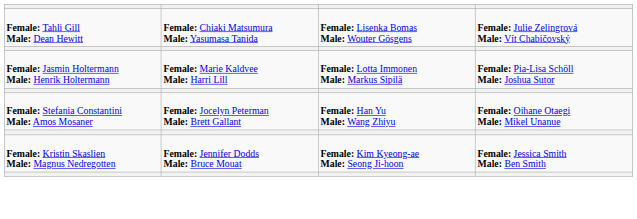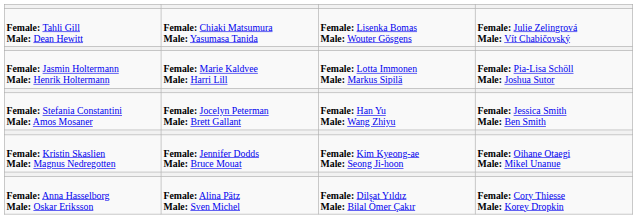Female: Stefania Constantini Male: Amos Mosaner | column 4: Female: Oihane Otaegi Male: Mikel Unanue -> Female: Jessica Smith Male: Ben Smith
Female: Kristin Skaslien Male: Magnus Nedregotten | column 4: Female: Jessica Smith Male: Ben Smith -> Female: Oihane Otaegi Male: Mikel Unanue
+ row: Female: Anna Hasselborg Male: Oskar Eriksson | Female: Alina Pätz Male: Sven Michel | Female: Dilşat Yıldız Male: Bilal Ömer Çakır | Female: Cory Thiesse Male: Korey Dropkin
